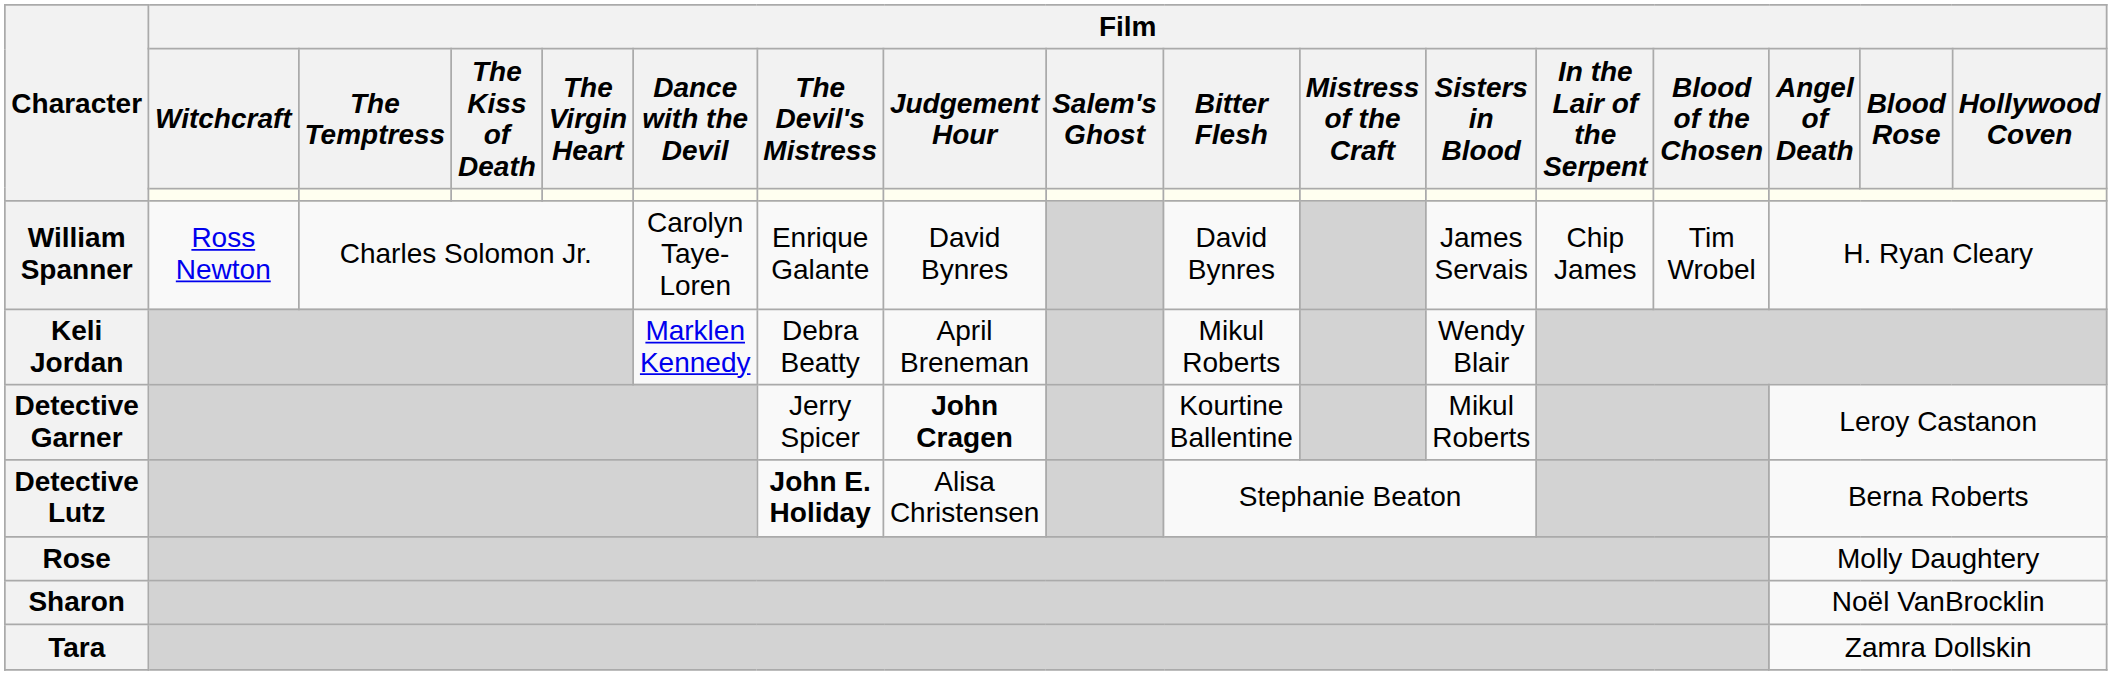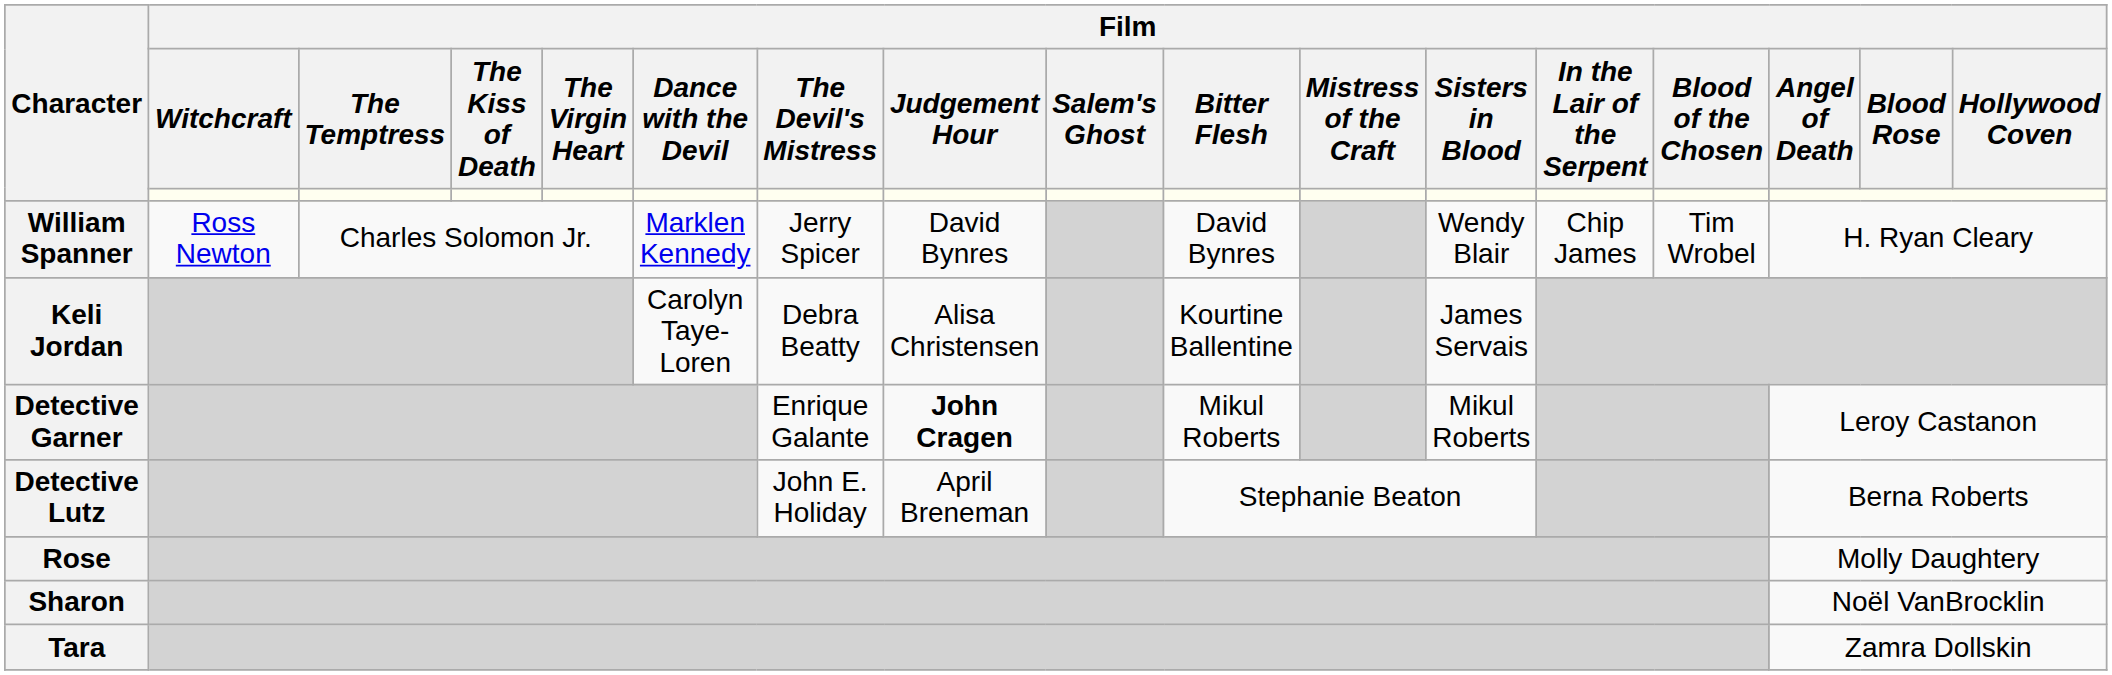William Spanner | Film / Dance with the Devil: Carolyn Taye-Loren -> Marklen Kennedy
William Spanner | Film / The Devil's Mistress: Enrique Galante -> Jerry Spicer
William Spanner | Film / Sisters in Blood: James Servais -> Wendy Blair
Keli Jordan | Film / Dance with the Devil: Marklen Kennedy -> Carolyn Taye-Loren
Keli Jordan | Film / Judgement Hour: April Breneman -> Alisa Christensen
Keli Jordan | Film / Bitter Flesh: Mikul Roberts -> Kourtine Ballentine
Keli Jordan | Film / Sisters in Blood: Wendy Blair -> James Servais
Detective Garner | Film / The Devil's Mistress: Jerry Spicer -> Enrique Galante
Detective Garner | Film / Bitter Flesh: Kourtine Ballentine -> Mikul Roberts
Detective Lutz | Film / The Devil's Mistress: bold -> normal
Detective Lutz | Film / Judgement Hour: Alisa Christensen -> April Breneman
